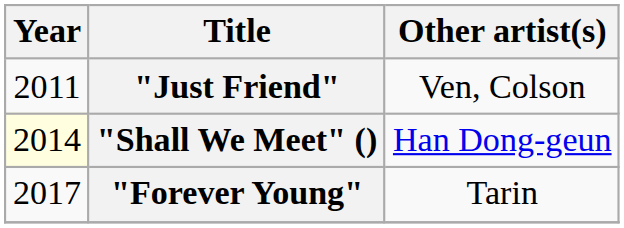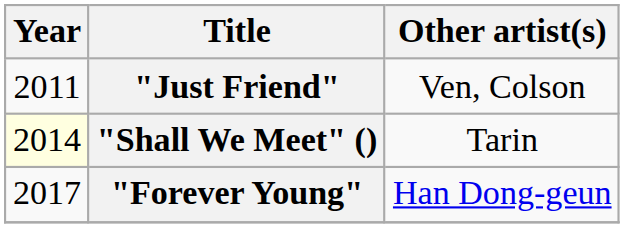"Shall We Meet" () | Other artist(s): Han Dong-geun -> Tarin
"Forever Young" | Other artist(s): Tarin -> Han Dong-geun
